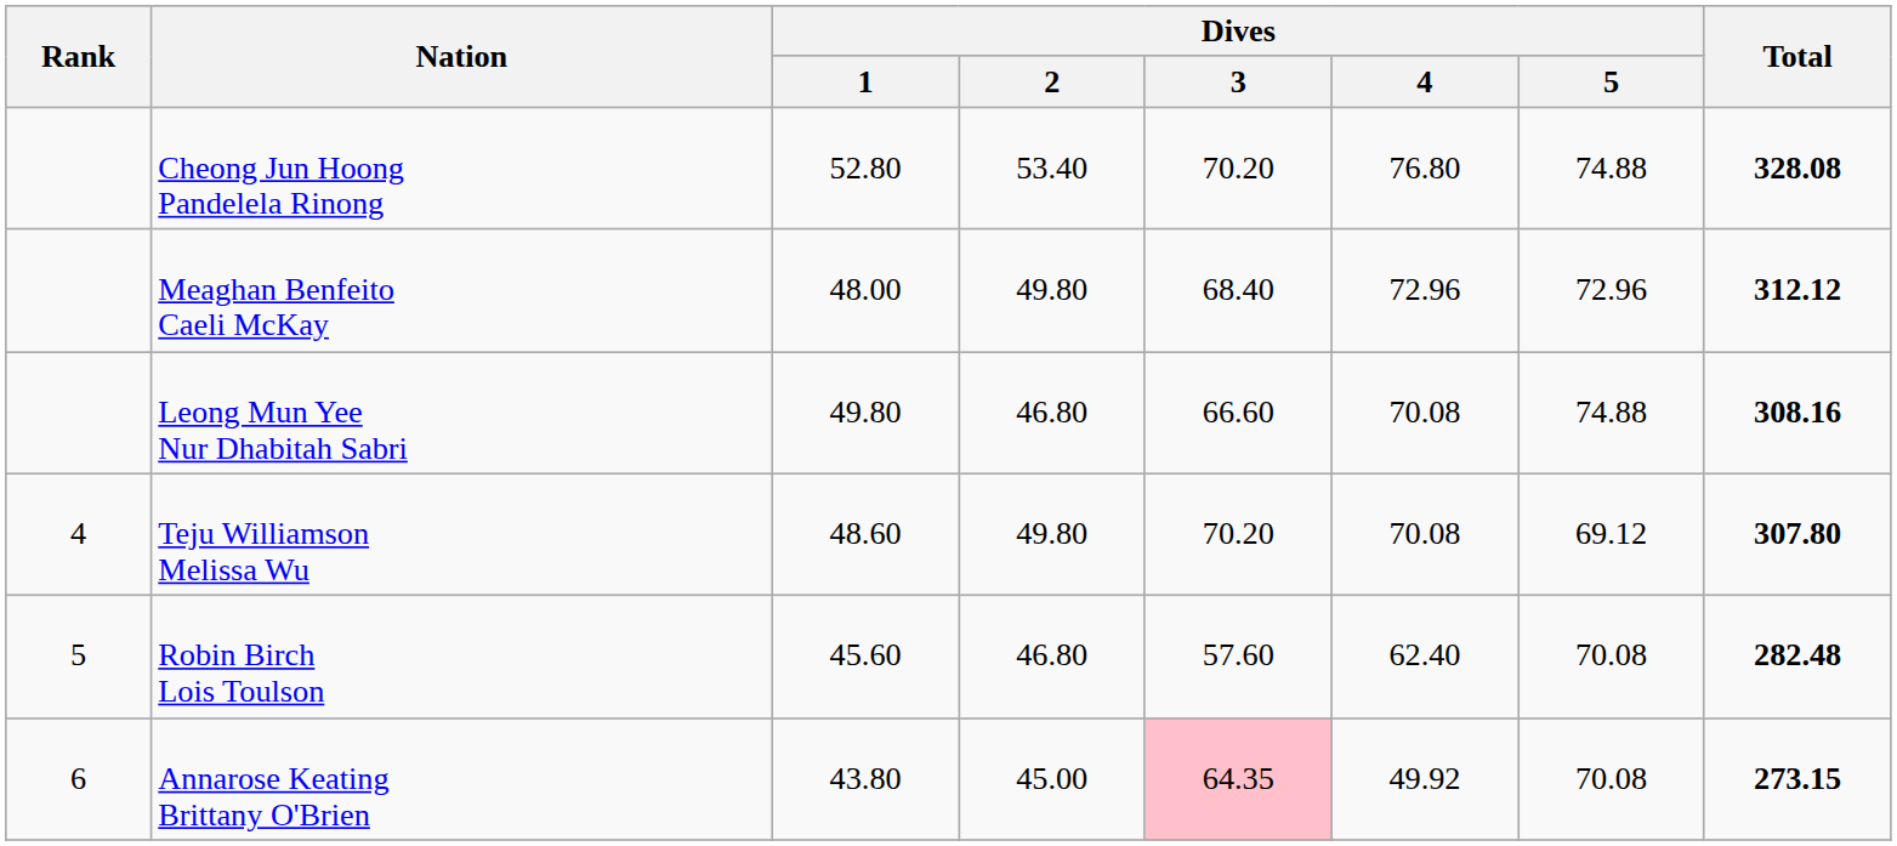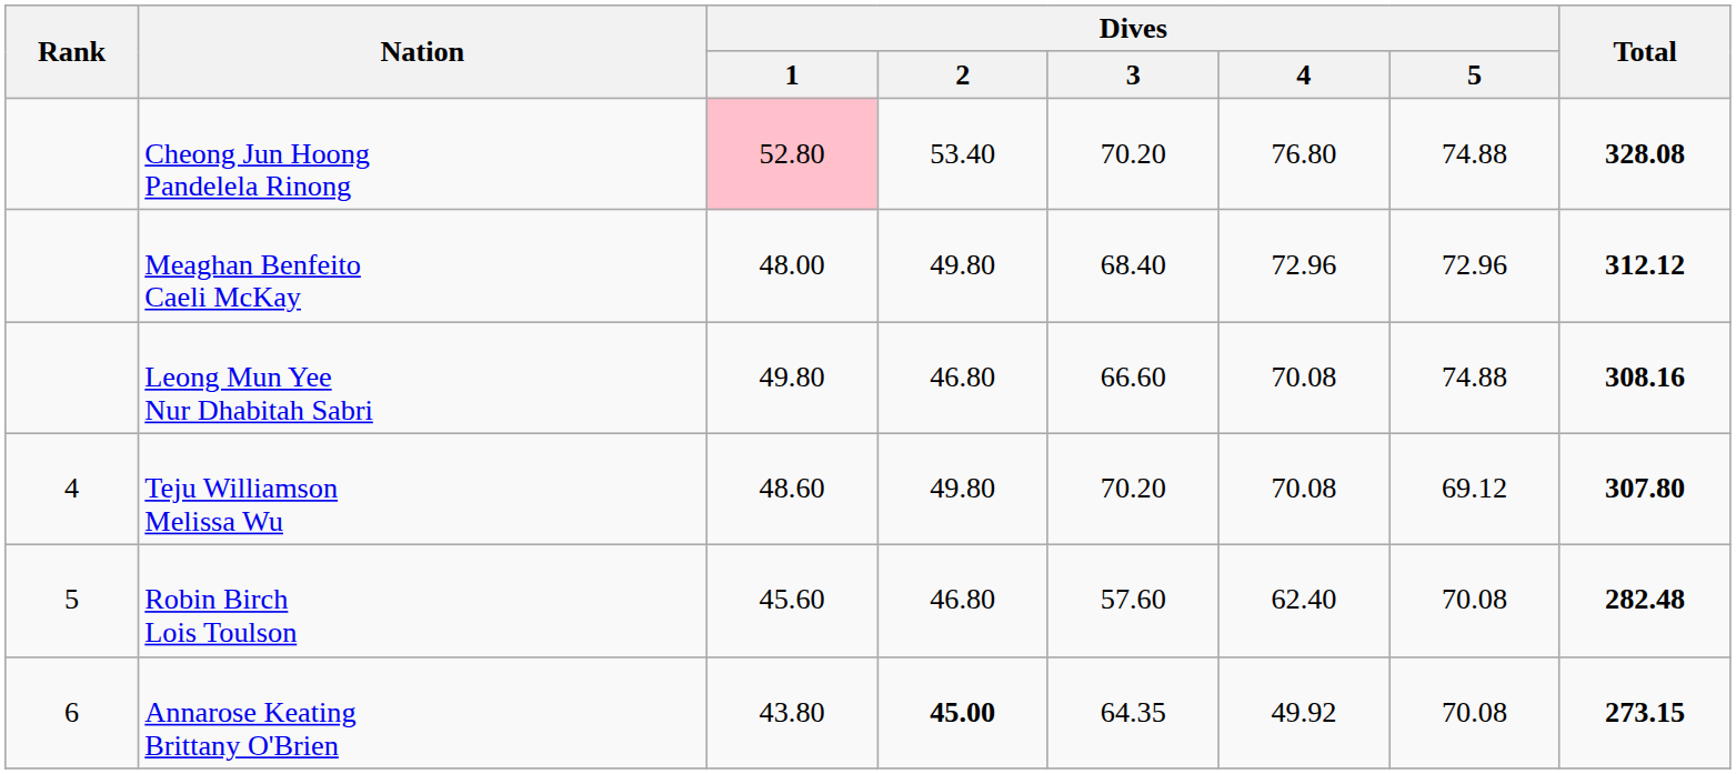Cheong Jun Hoong Pandelela Rinong | Dives / 1: no background -> pink background
Annarose Keating Brittany O'Brien | Dives / 2: normal -> bold
Annarose Keating Brittany O'Brien | Dives / 3: pink background -> no background
